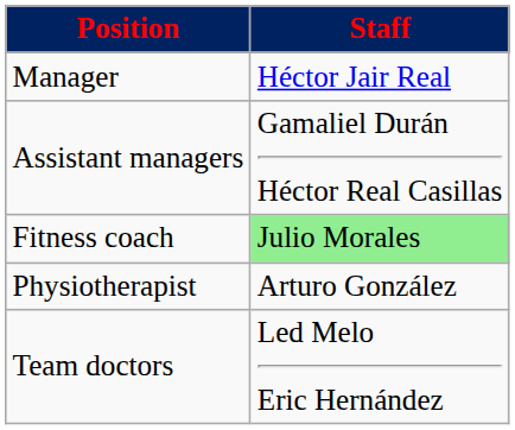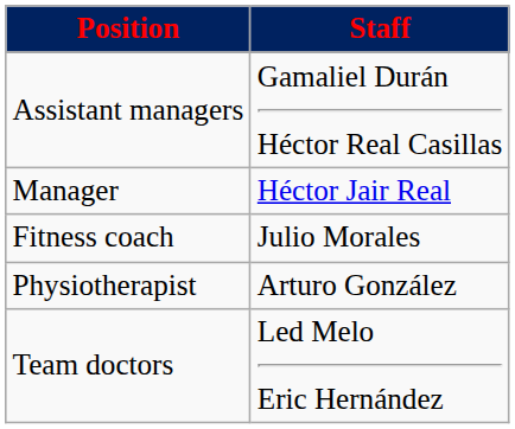rows swapped: Manager <-> Assistant managers
Fitness coach | Staff: lightgreen background -> no background
